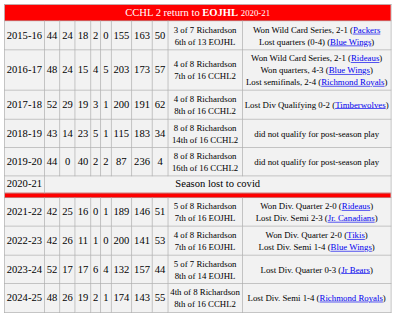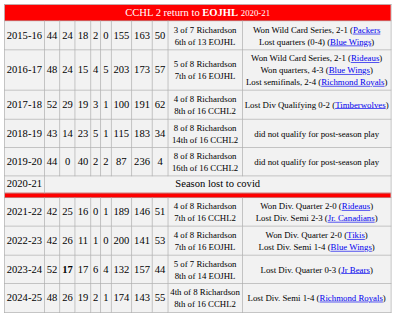2016-17 | column 10: 4 of 8 Richardson 7th of 16 CCHL2 -> 5 of 8 Richardson 7th of 16 EOJHL
2017-18 | column 7: 200 -> 100
2021-22 | column 10: 5 of 8 Richardson 7th of 16 EOJHL -> 4 of 8 Richardson 7th of 16 CCHL2
2023-24 | column 3: normal -> bold
